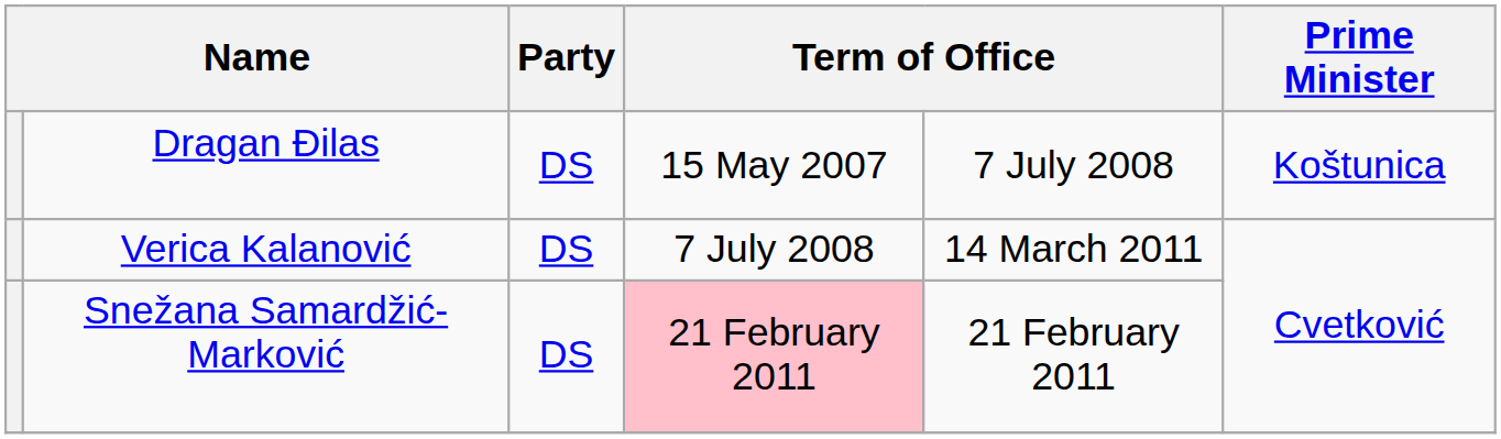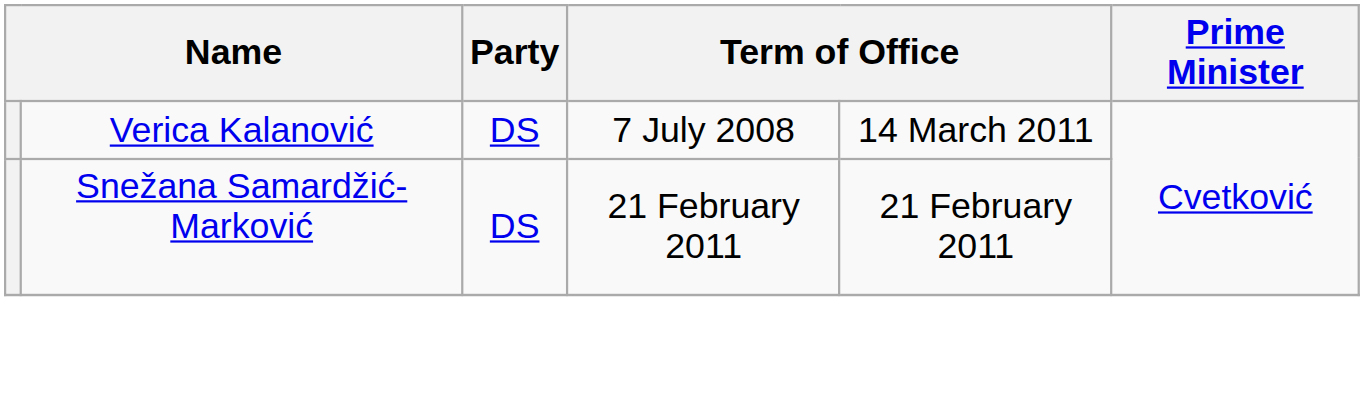- row: Dragan Đilas | DS | 15 May 2007 | 7 July 2008 | Koštunica
Snežana Samardžić-Marković | column 4: pink background -> no background
